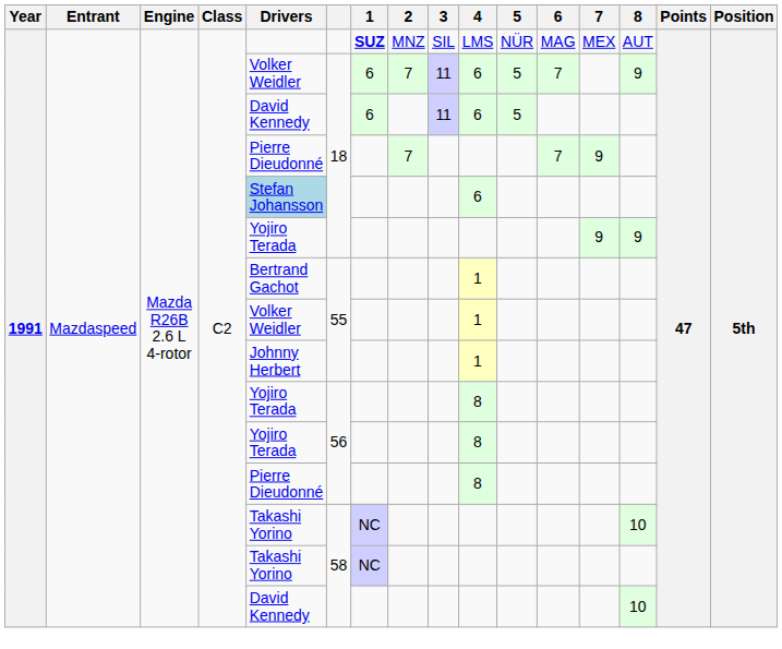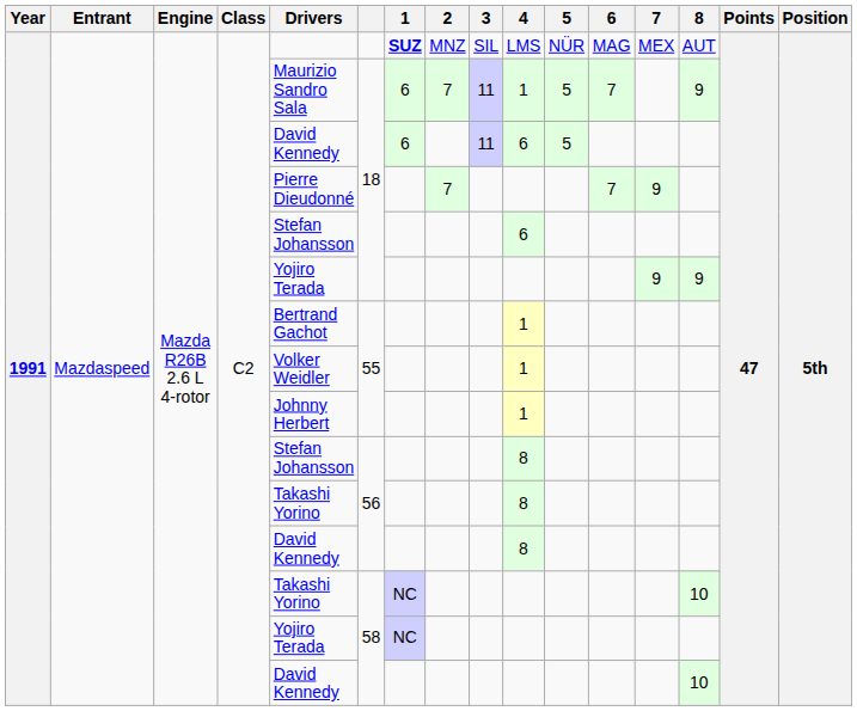row 3 | Drivers: Volker Weidler -> Maurizio Sandro Sala
row 3 | 4: 6 -> 1
row 6 | Drivers: lightblue background -> no background
row 11 | Drivers: Yojiro Terada -> Stefan Johansson
row 12 | Drivers: Yojiro Terada -> Takashi Yorino
row 13 | Drivers: Pierre Dieudonné -> David Kennedy
row 15 | Drivers: Takashi Yorino -> Yojiro Terada
